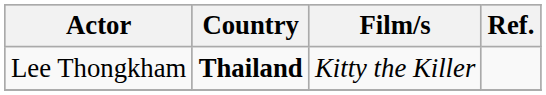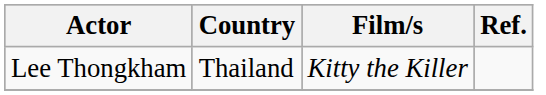Lee Thongkham | Country: bold -> normal
